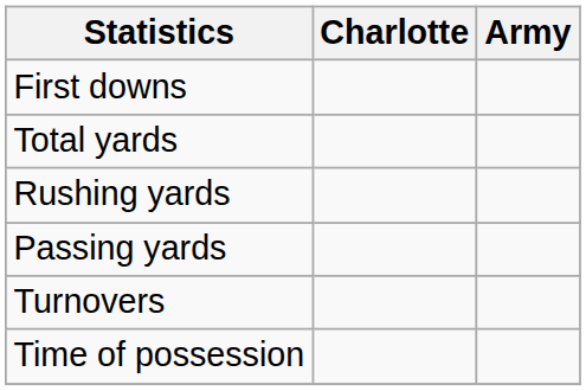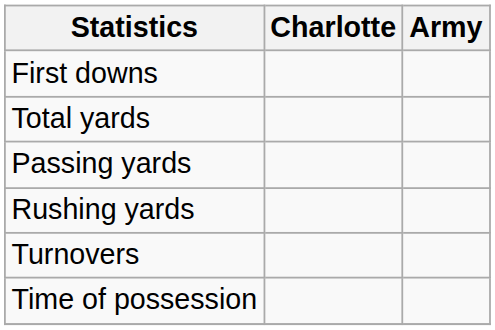rows swapped: Rushing yards <-> Passing yards
